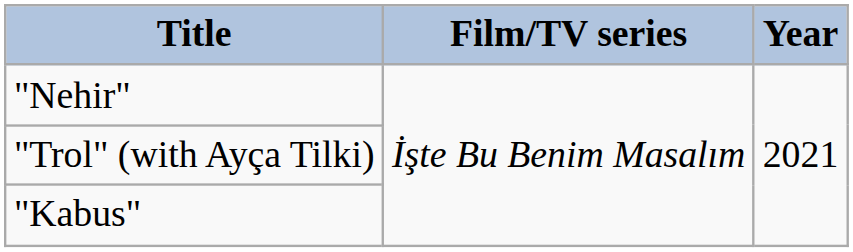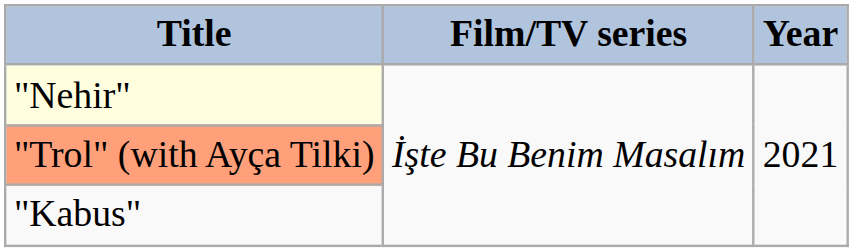"Nehir" | Title: no background -> lightyellow background
"Trol" (with Ayça Tilki) | Title: no background -> lightsalmon background
